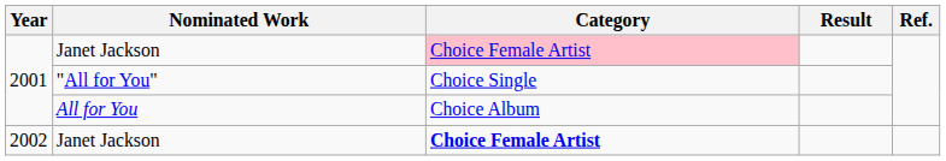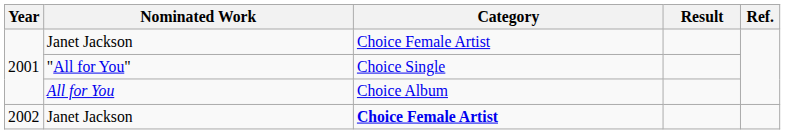2001 / Janet Jackson | Category: pink background -> no background
